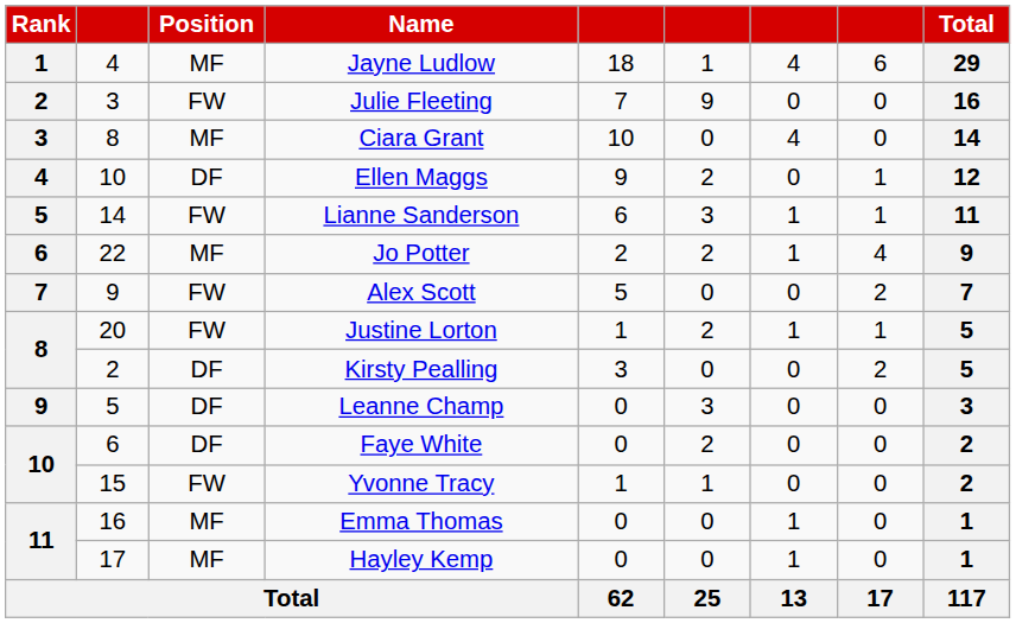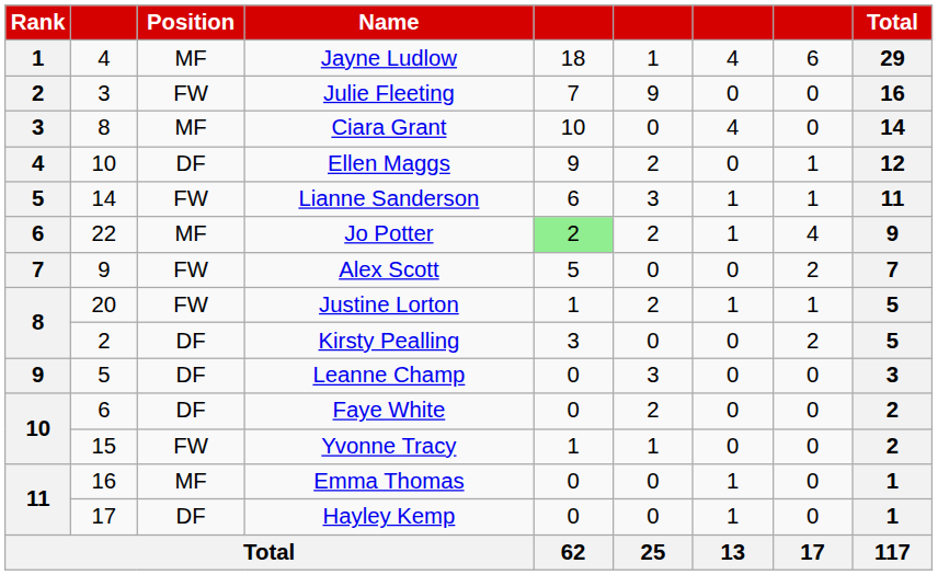Jo Potter | column 5: no background -> lightgreen background
Hayley Kemp | Position: MF -> DF
